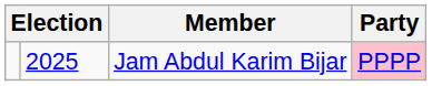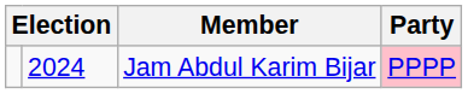Jam Abdul Karim Bijar | column 2: 2025 -> 2024
